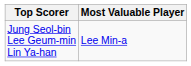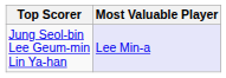Jung Seol-bin Lee Geum-min Lin Ya-han | Most Valuable Player: no background -> lavender background
